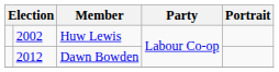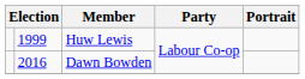Huw Lewis | column 2: 2002 -> 1999
Dawn Bowden | column 2: 2012 -> 2016
